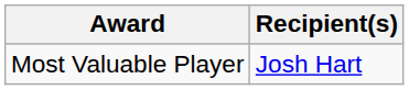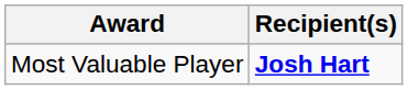Most Valuable Player | Recipient(s): normal -> bold
